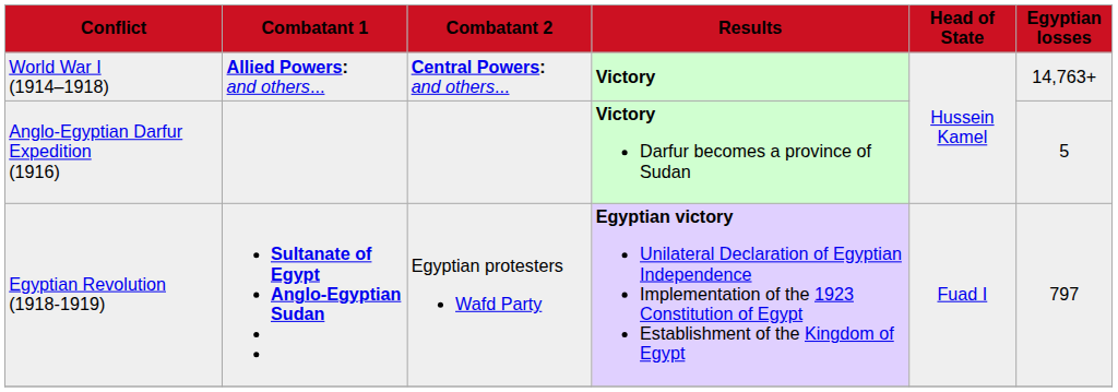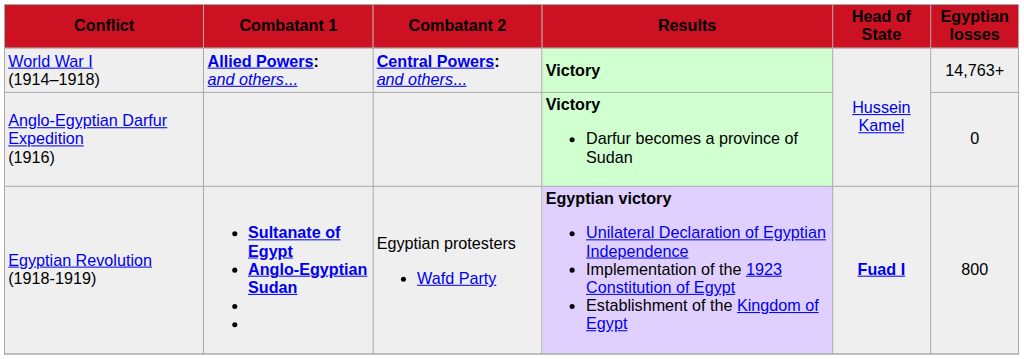Anglo-Egyptian Darfur Expedition (1916) | Egyptian losses: 5 -> 0
Egyptian Revolution (1918-1919) | Head of State: normal -> bold
Egyptian Revolution (1918-1919) | Egyptian losses: 797 -> 800
